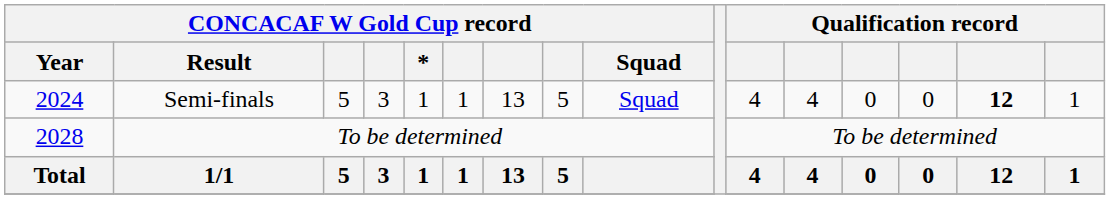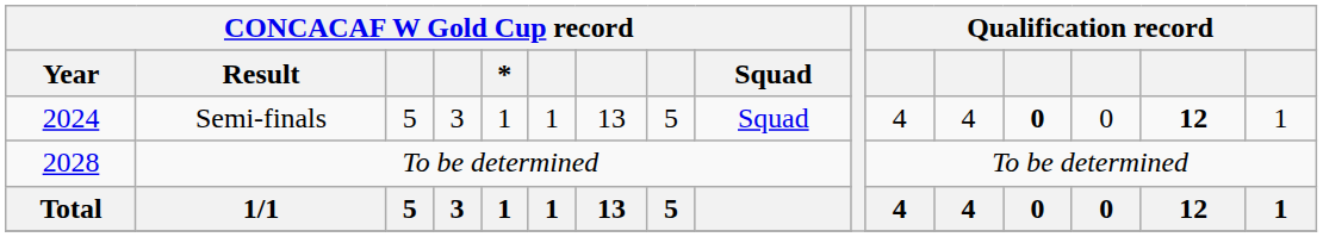Semi-finals | column 13: normal -> bold
